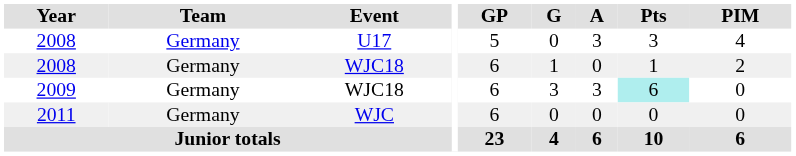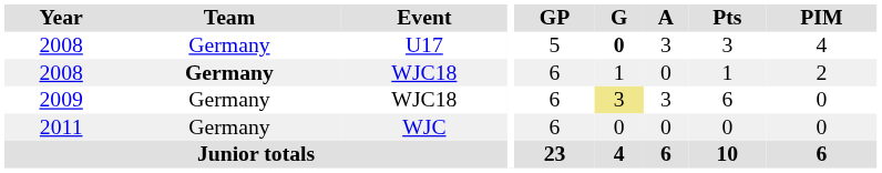2008 / U17 | G: normal -> bold
2008 / WJC18 | Team: normal -> bold
2009 | G: no background -> khaki background
2009 | Pts: paleturquoise background -> no background
